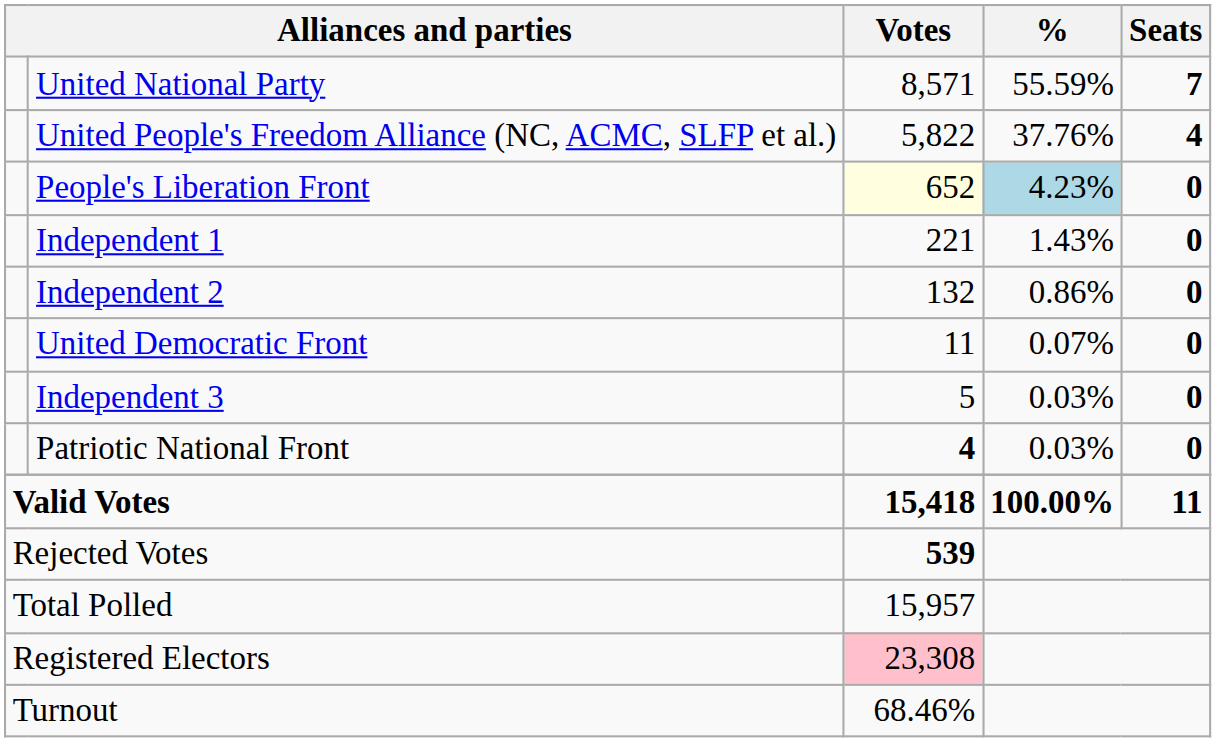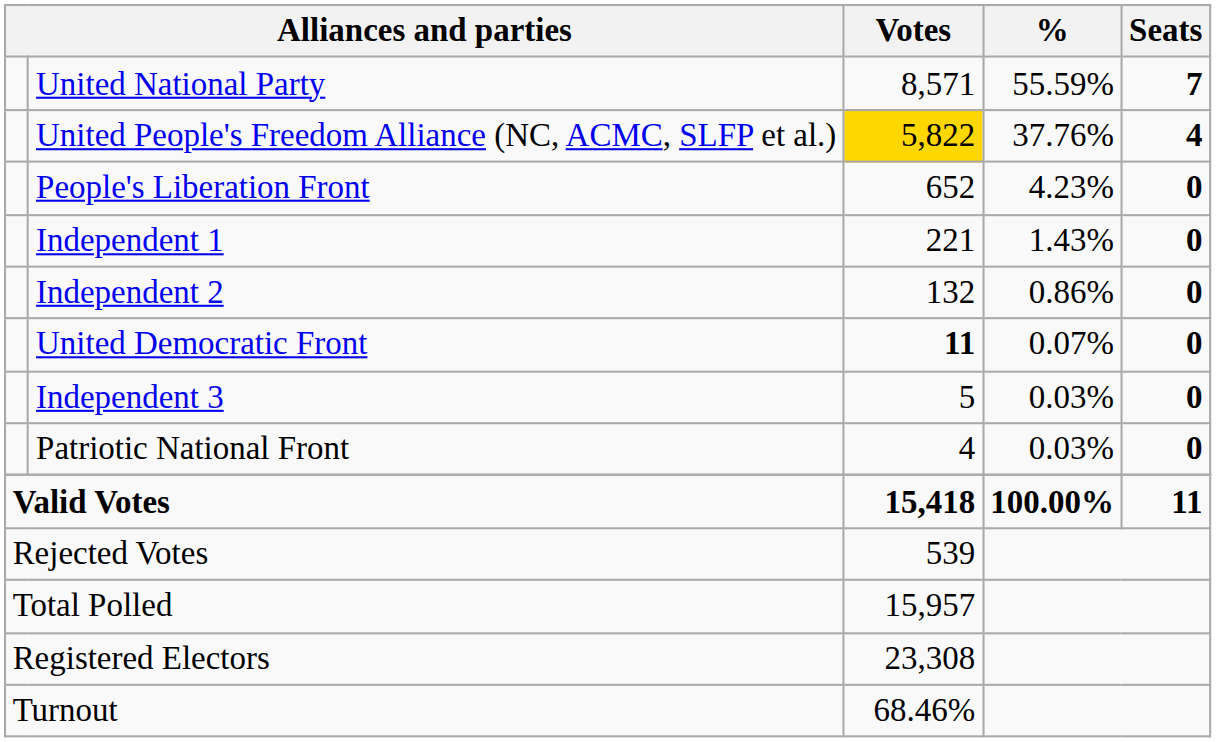United People's Freedom Alliance (NC, ACMC, SLFP et al.) | Votes: no background -> gold background
People's Liberation Front | Votes: lightyellow background -> no background
People's Liberation Front | %: lightblue background -> no background
United Democratic Front | Votes: normal -> bold
Patriotic National Front | Votes: bold -> normal
Rejected Votes | Votes: bold -> normal
Registered Electors | Votes: pink background -> no background
